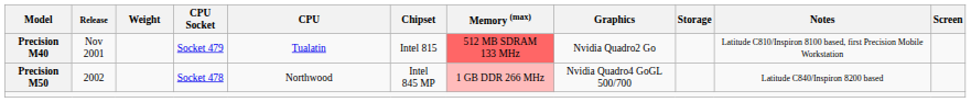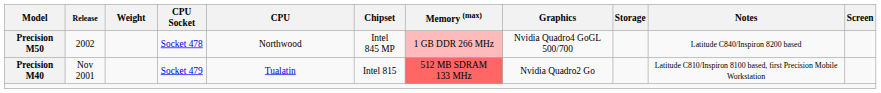rows swapped: Precision M50 <-> Precision M40
